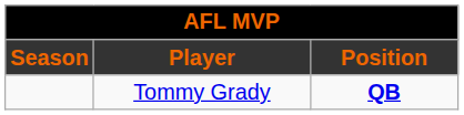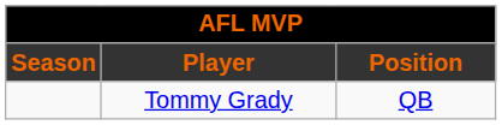Tommy Grady | Position: bold -> normal
